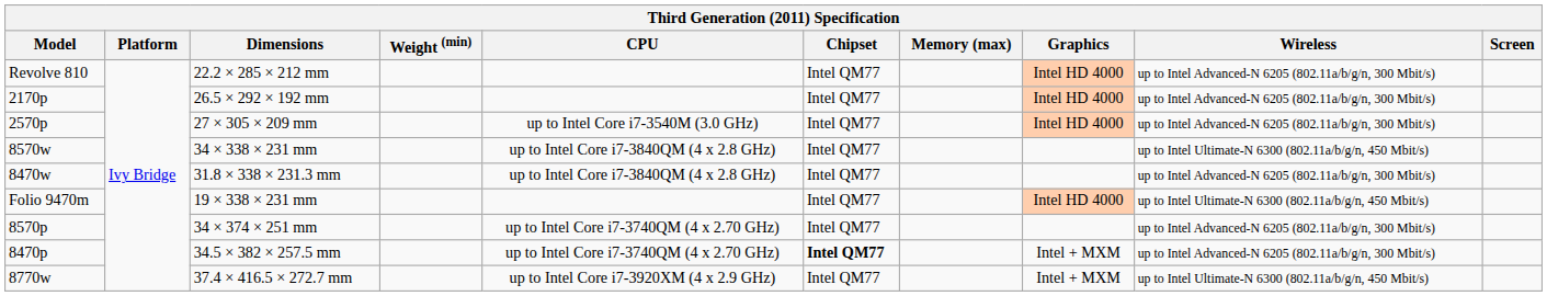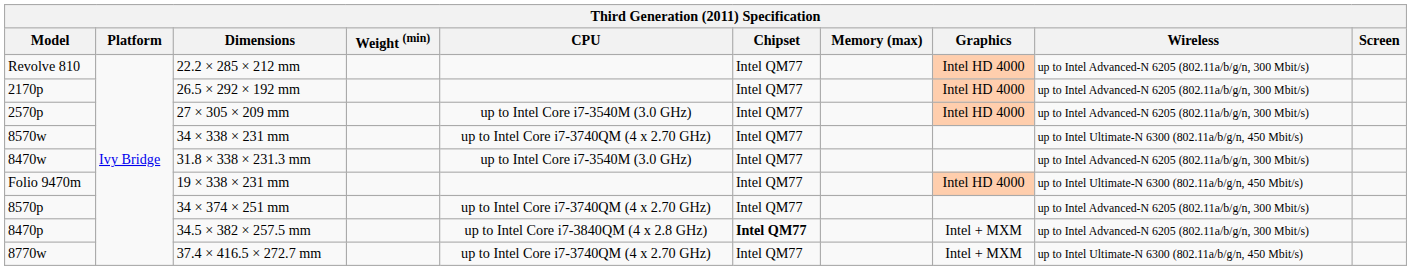34 × 338 × 231 mm | CPU: up to Intel Core i7-3840QM (4 x 2.8 GHz) -> up to Intel Core i7-3740QM (4 x 2.70 GHz)
31.8 × 338 × 231.3 mm | CPU: up to Intel Core i7-3840QM (4 x 2.8 GHz) -> up to Intel Core i7-3540M (3.0 GHz)
34.5 × 382 × 257.5 mm | CPU: up to Intel Core i7-3740QM (4 x 2.70 GHz) -> up to Intel Core i7-3840QM (4 x 2.8 GHz)
37.4 × 416.5 × 272.7 mm | CPU: up to Intel Core i7-3920XM (4 x 2.9 GHz) -> up to Intel Core i7-3740QM (4 x 2.70 GHz)
